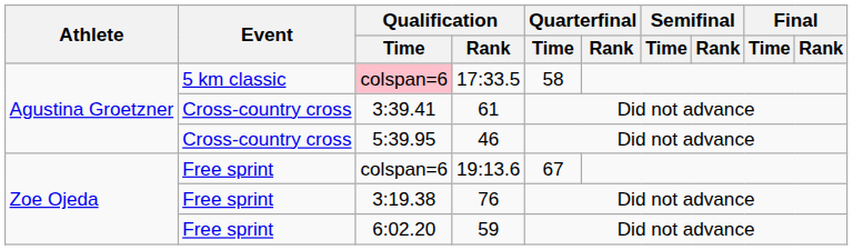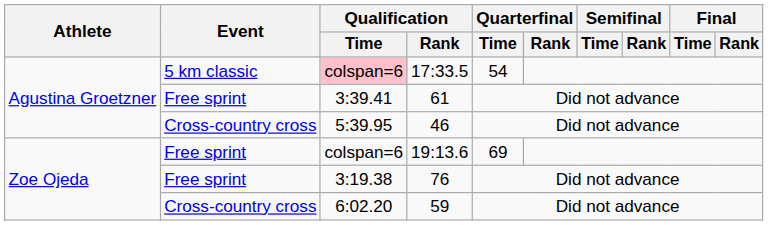17:33.5 | Quarterfinal / Time: 58 -> 54
61 | Event: Cross-country cross -> Free sprint
19:13.6 | Quarterfinal / Time: 67 -> 69
59 | Event: Free sprint -> Cross-country cross
